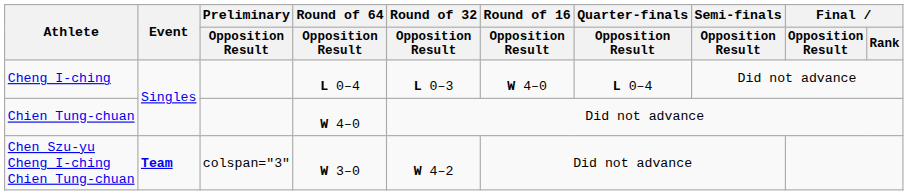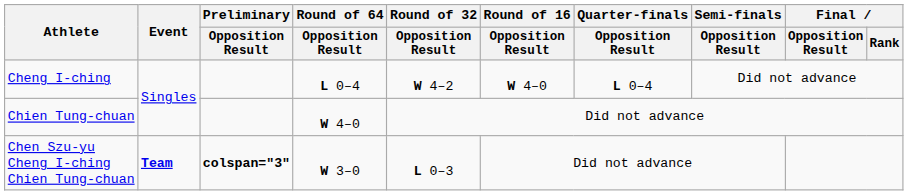Cheng I-ching | Round of 32 / Opposition Result: L 0–3 -> W 4–2
Chen Szu-yu Cheng I-ching Chien Tung-chuan | Preliminary / Opposition Result: normal -> bold
Chen Szu-yu Cheng I-ching Chien Tung-chuan | Round of 32 / Opposition Result: W 4–2 -> L 0–3
